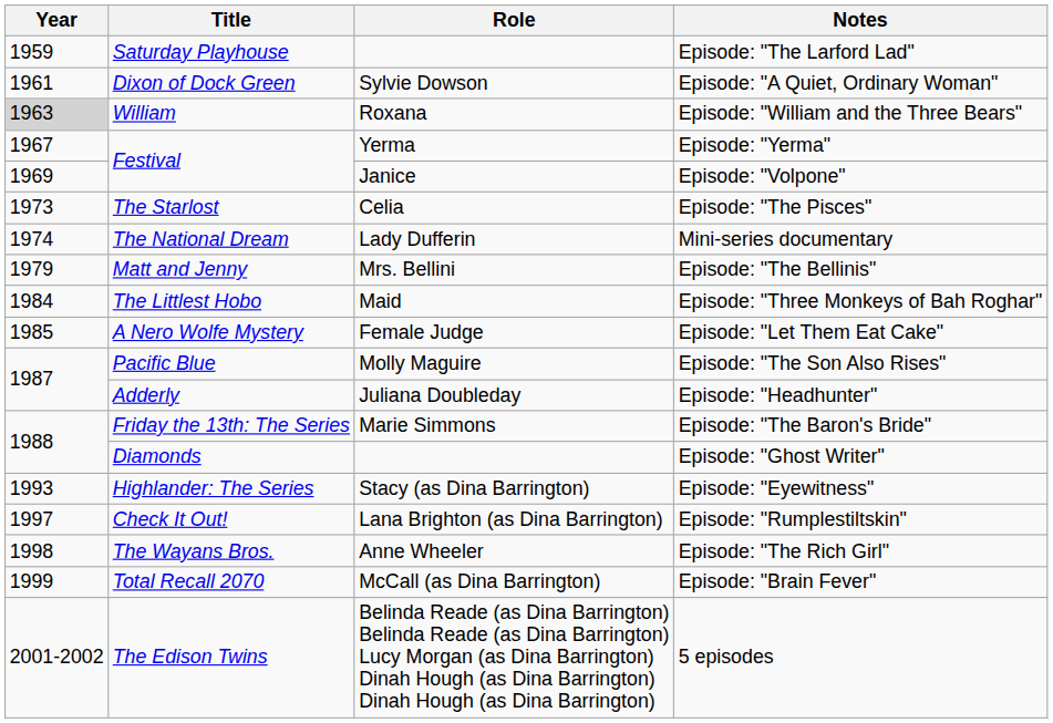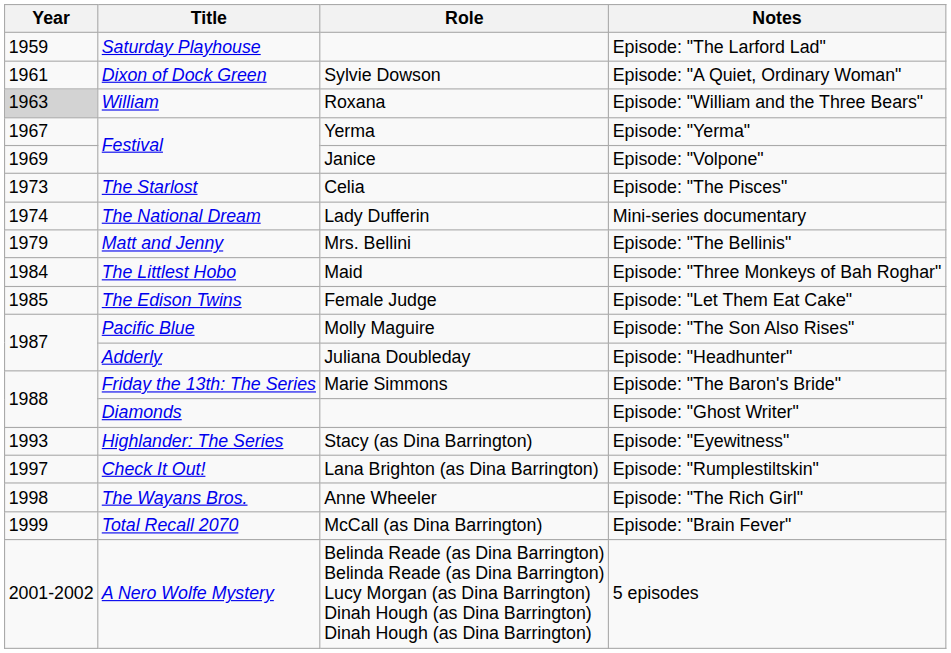Episode: "Let Them Eat Cake" | Title: A Nero Wolfe Mystery -> The Edison Twins
5 episodes | Title: The Edison Twins -> A Nero Wolfe Mystery
